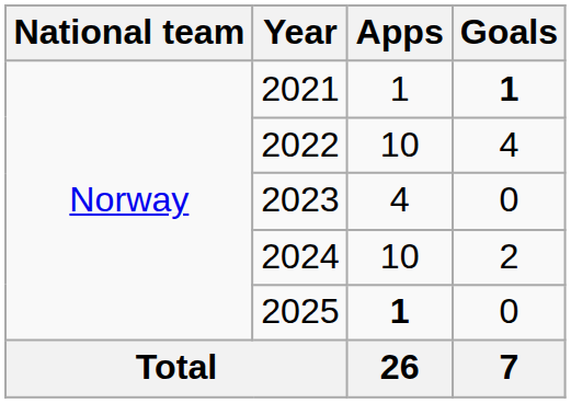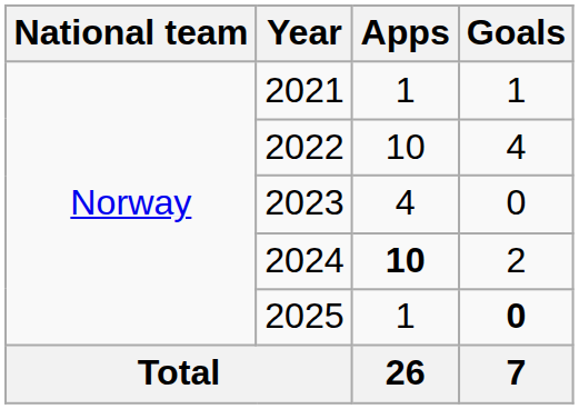2021 | Goals: bold -> normal
2024 | Apps: normal -> bold
2025 | Apps: bold -> normal
2025 | Goals: normal -> bold
